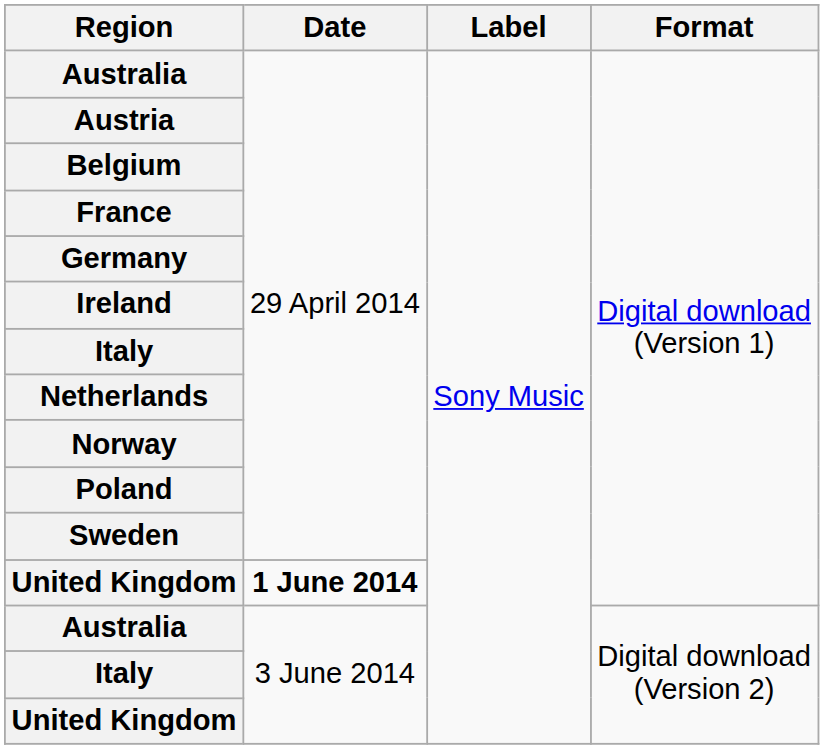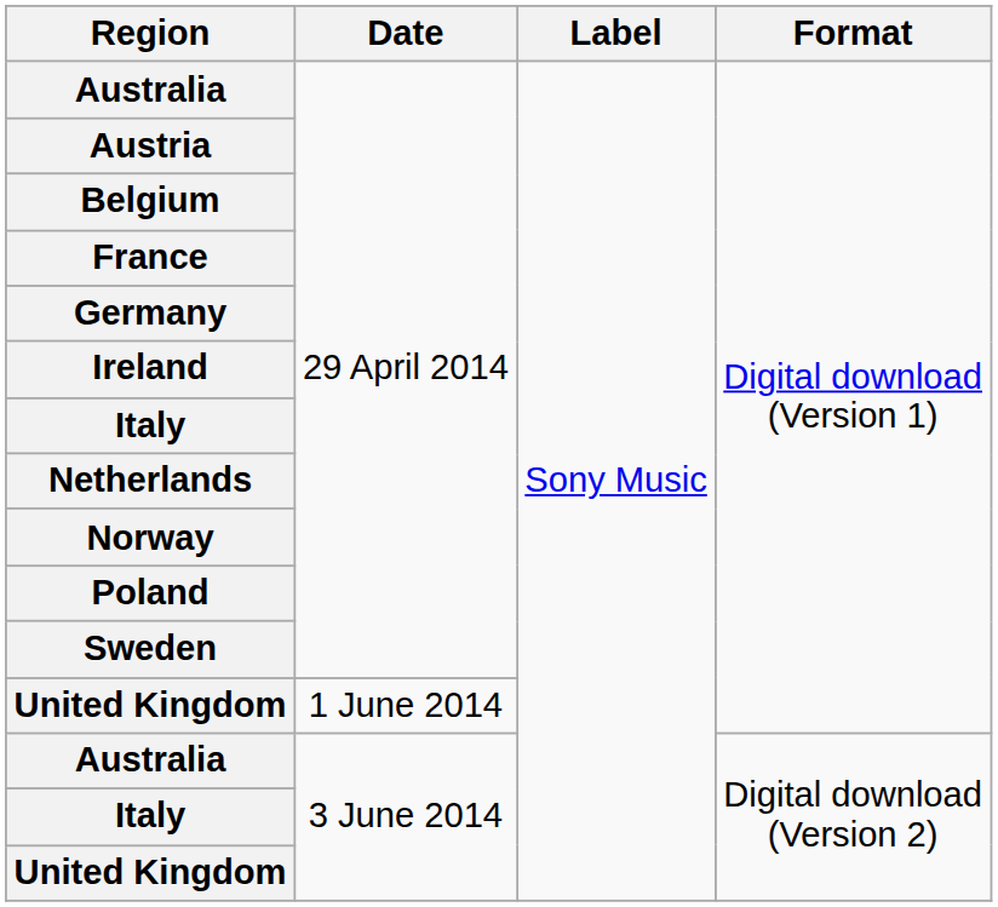1 June 2014 | Date: bold -> normal
